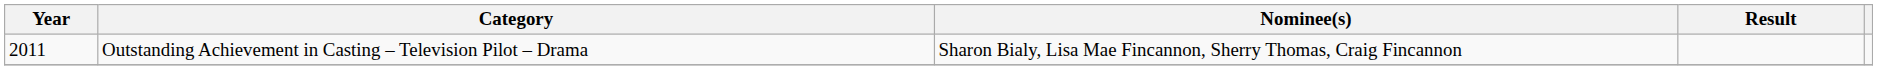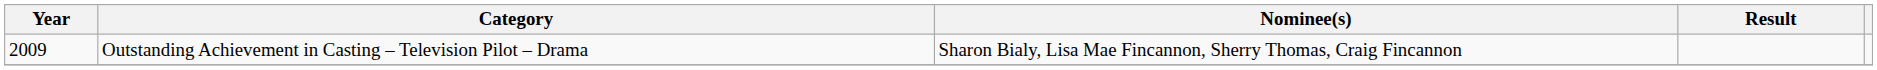row 2 | Year: 2011 -> 2009
